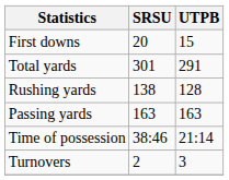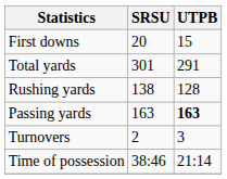Passing yards | UTPB: normal -> bold
rows swapped: Turnovers <-> Time of possession
